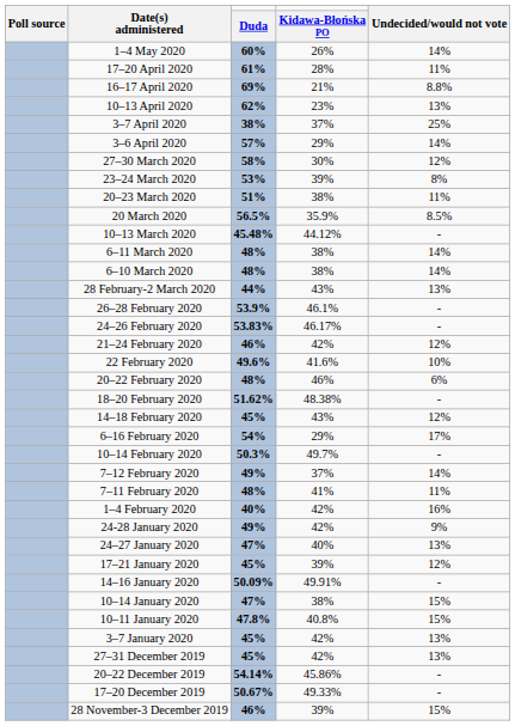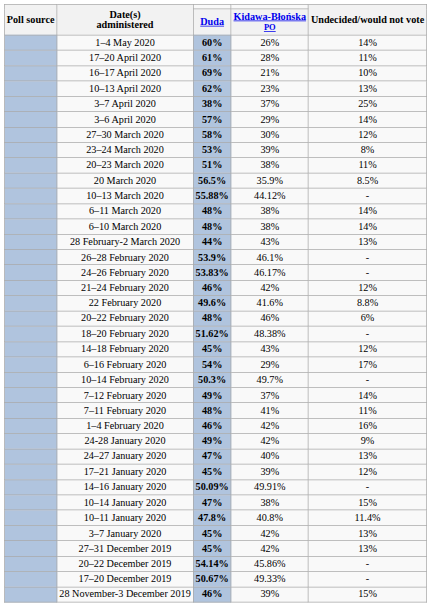16–17 April 2020 | Undecided/would not vote: 8.8% -> 10%
10–13 March 2020 | Duda: 45.48% -> 55.88%
22 February 2020 | Undecided/would not vote: 10% -> 8.8%
1–4 February 2020 | Duda: 40% -> 46%
10–11 January 2020 | Undecided/would not vote: 15% -> 11.4%
